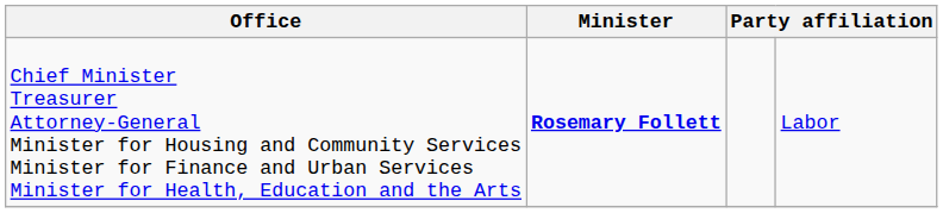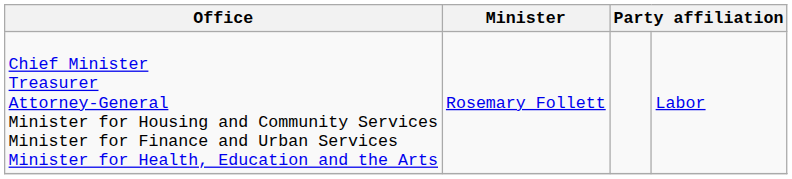row 2 | Minister: bold -> normal
